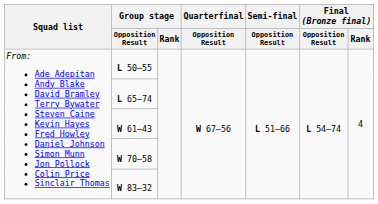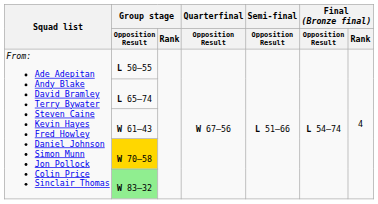W 70–58 | Group stage / Opposition Result: no background -> gold background
W 83–32 | Group stage / Opposition Result: no background -> lightgreen background
